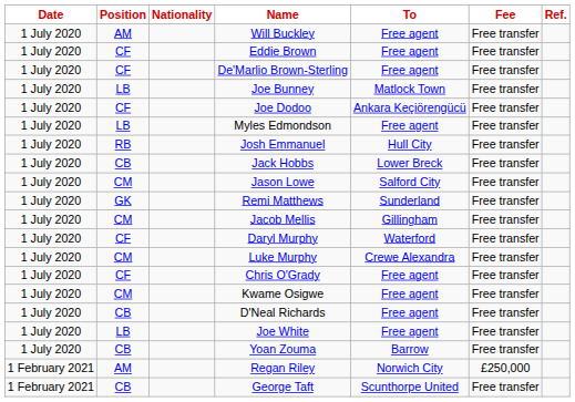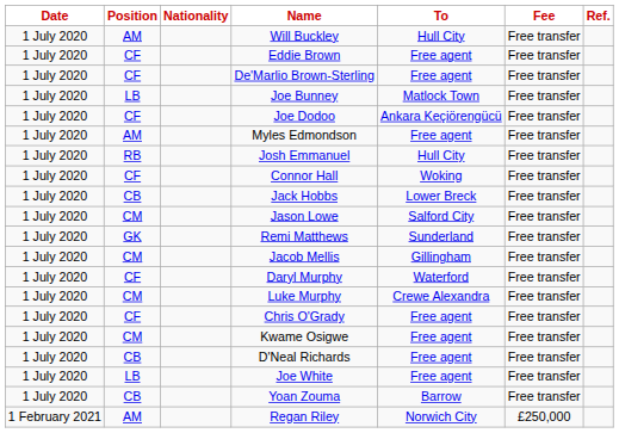Will Buckley | To: Free agent -> Hull City
Myles Edmondson | Position: LB -> AM
+ row: 1 July 2020 | CF | Connor Hall | Woking | Free transfer
- row: 1 February 2021 | CB | George Taft | Scunthorpe United | Free transfer
